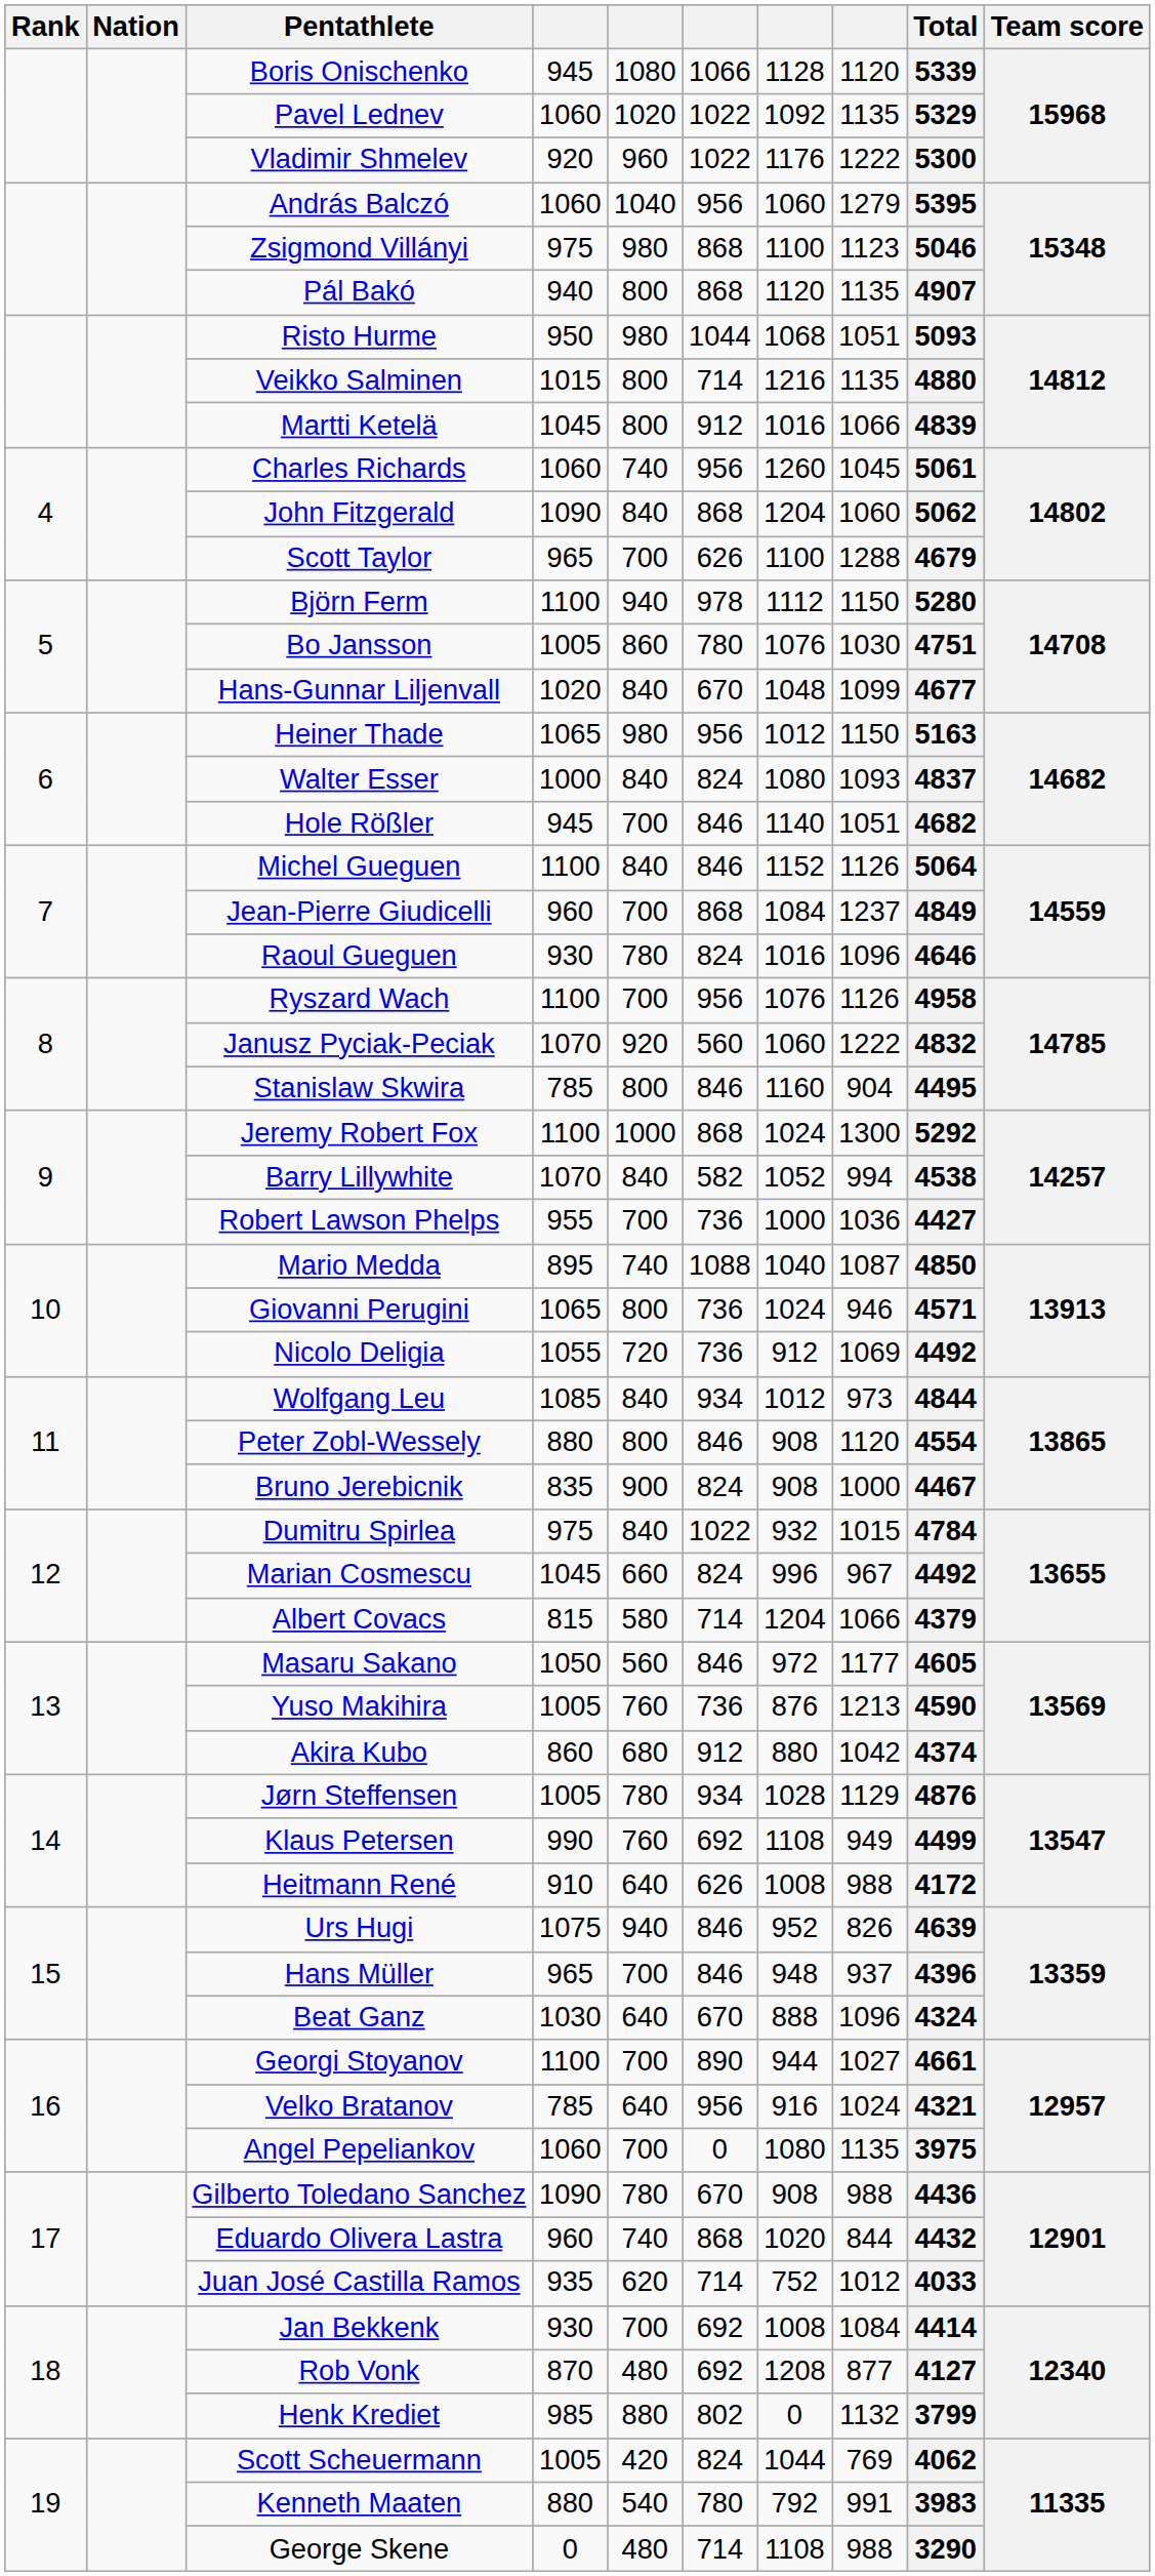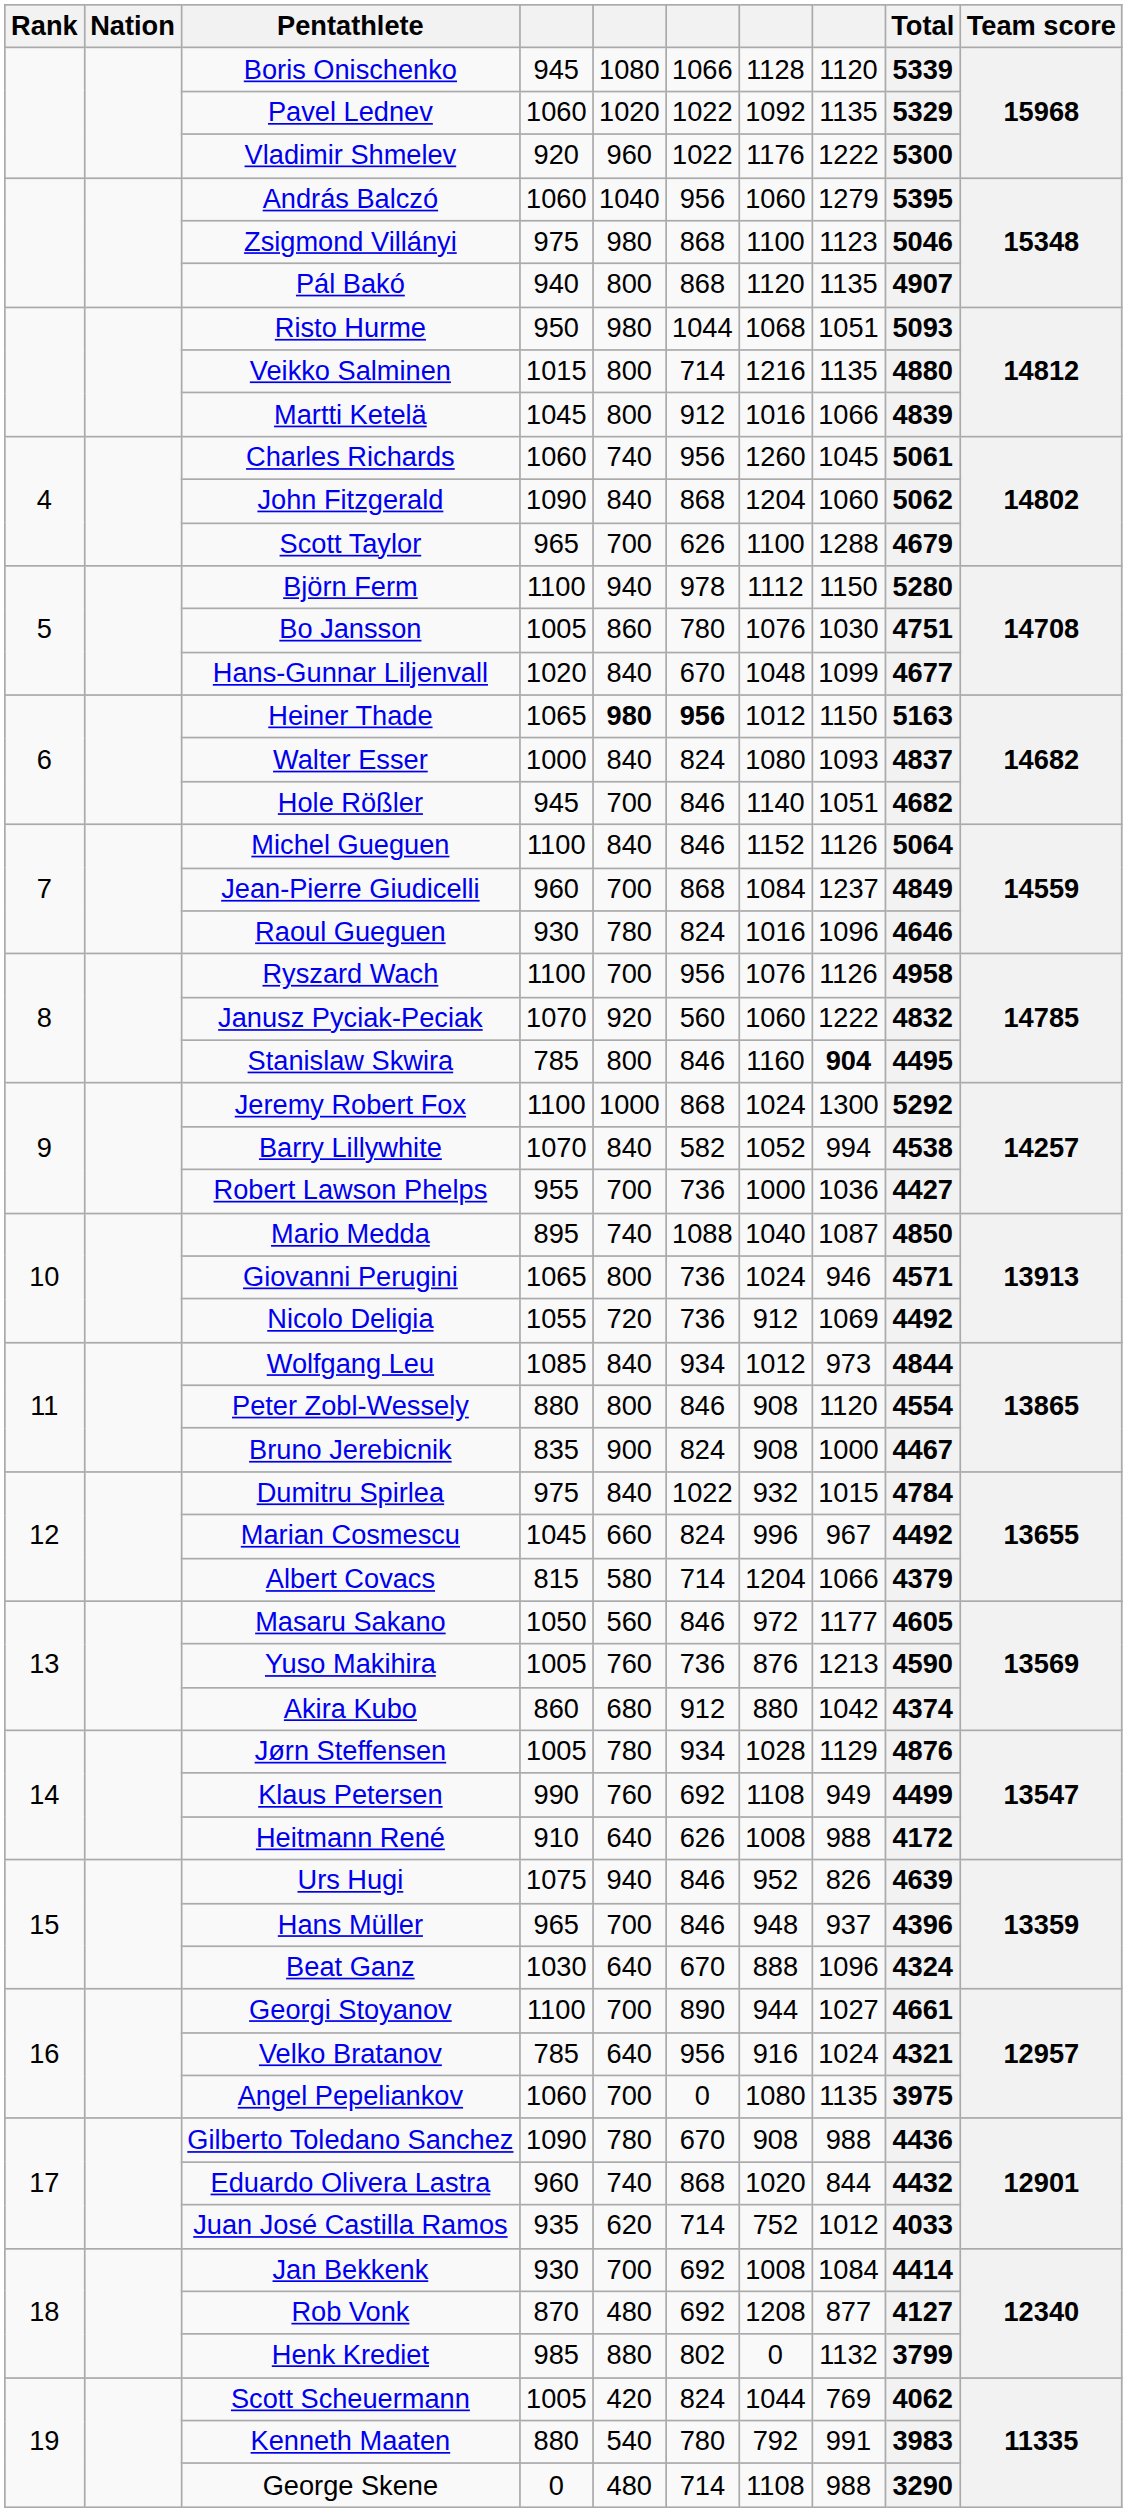Heiner Thade | column 5: normal -> bold
Heiner Thade | column 6: normal -> bold
Stanislaw Skwira | column 8: normal -> bold
